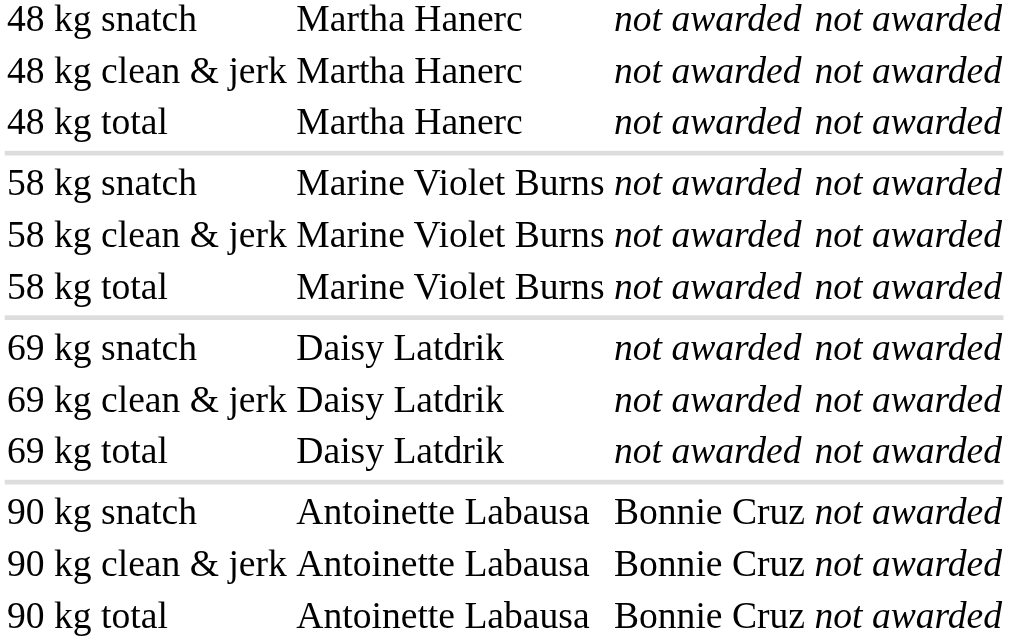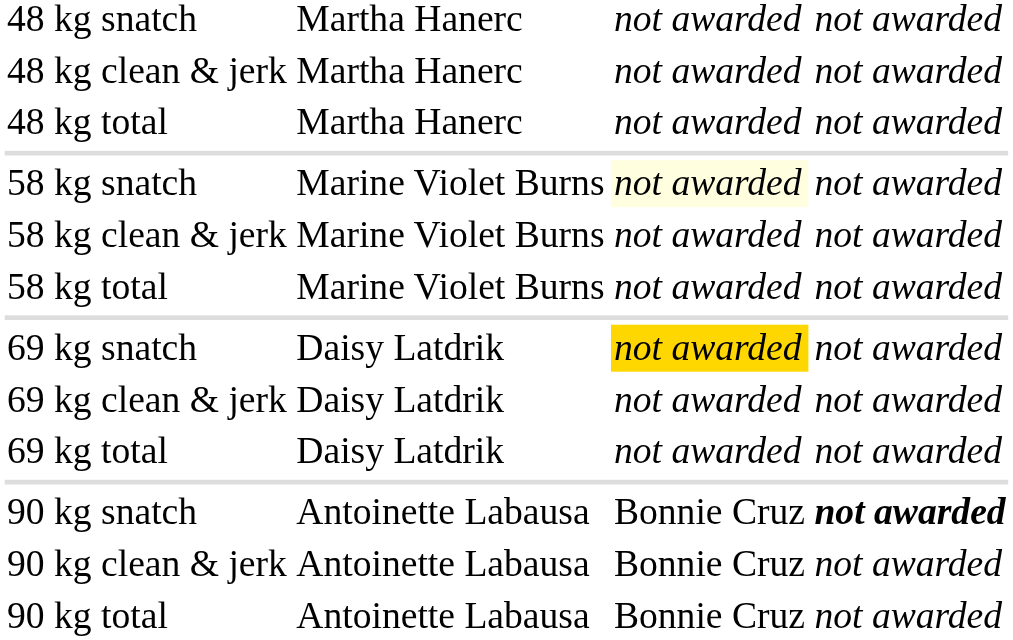58 kg snatch | column 3: no background -> lightyellow background
69 kg snatch | column 3: no background -> gold background
90 kg snatch | column 4: normal -> bold
